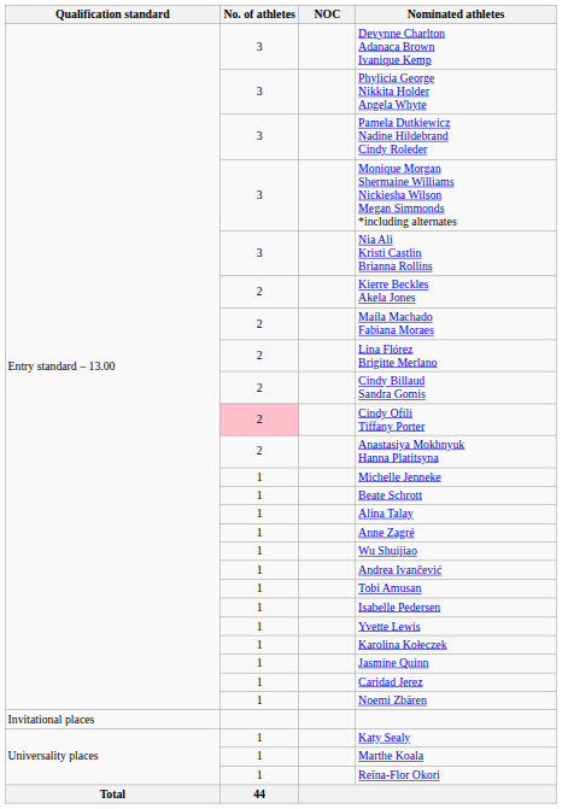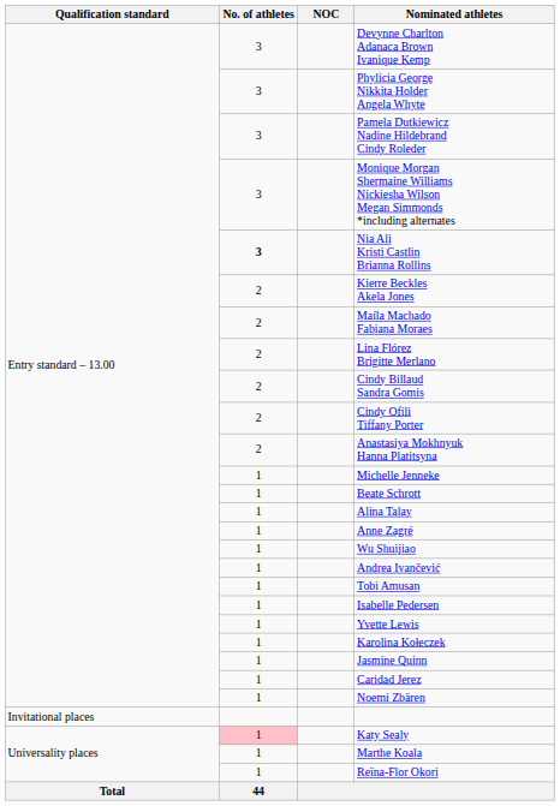Nia Ali Kristi Castlin Brianna Rollins | No. of athletes: normal -> bold
Cindy Ofili Tiffany Porter | No. of athletes: pink background -> no background
Katy Sealy | No. of athletes: no background -> pink background
